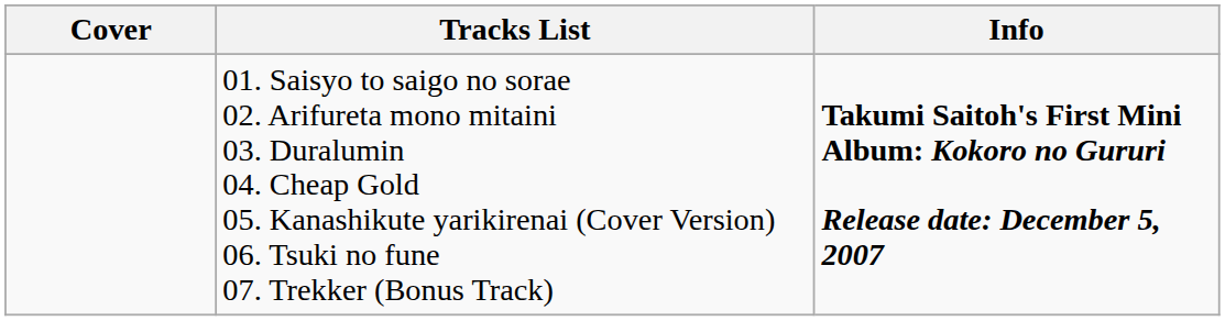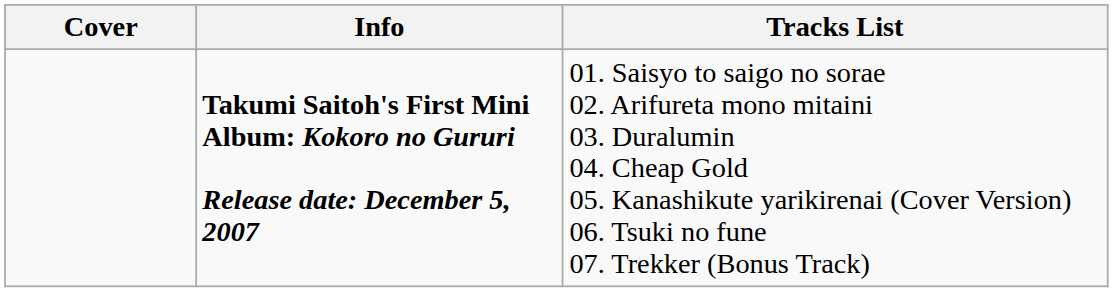columns swapped: Info <-> Tracks List
